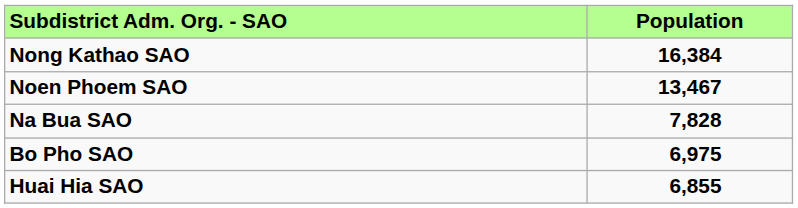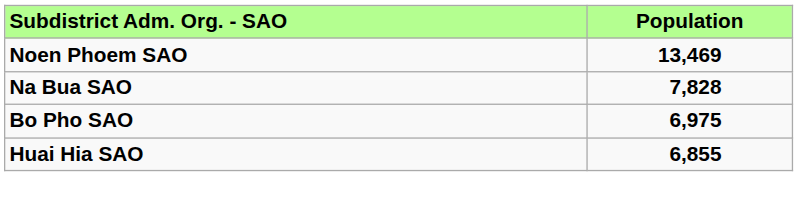- row: Nong Kathao SAO | 16,384
Noen Phoem SAO | Population: 13,467 -> 13,469
